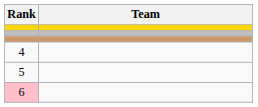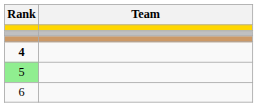row 5 | Rank: normal -> bold
row 6 | Rank: no background -> lightgreen background
row 7 | Rank: pink background -> no background
